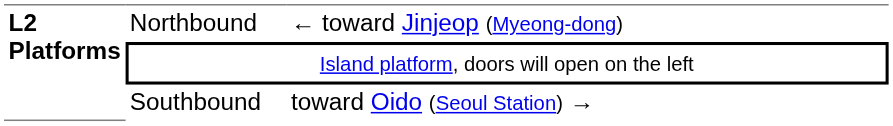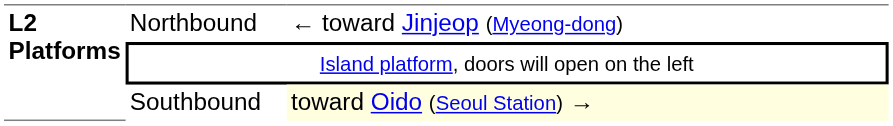Southbound | column 3: no background -> lightyellow background
